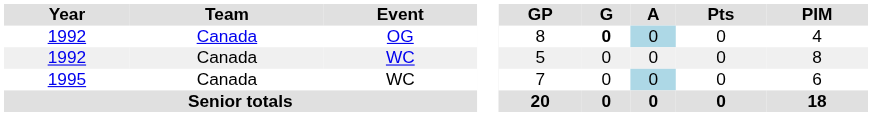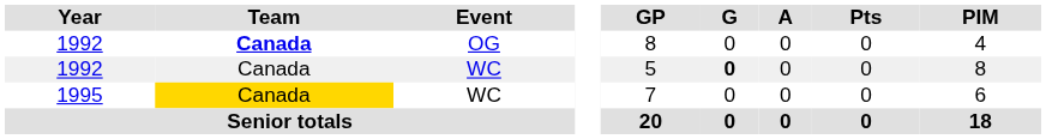1992 / OG | Team: normal -> bold
1992 / OG | G: bold -> normal
1992 / OG | A: lightblue background -> no background
1992 / WC | G: normal -> bold
1995 | Team: no background -> gold background
1995 | A: lightblue background -> no background
